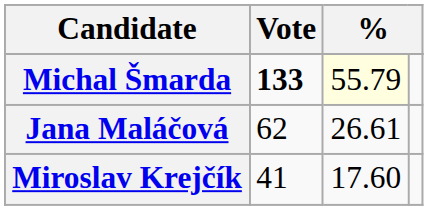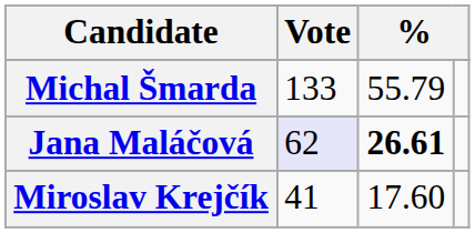Michal Šmarda | Vote: bold -> normal
Michal Šmarda | column 3: lightyellow background -> no background
Jana Maláčová | Vote: no background -> lavender background
Jana Maláčová | column 3: normal -> bold
